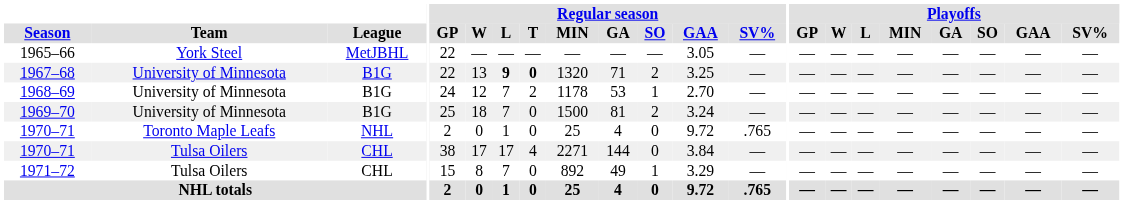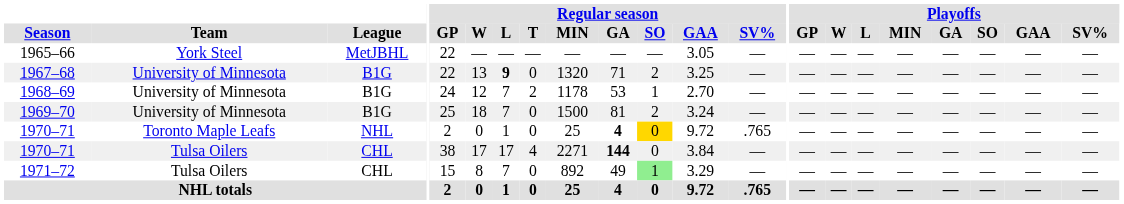1967–68 | Regular season / T: bold -> normal
1970–71 / Toronto Maple Leafs | Regular season / GA: normal -> bold
1970–71 / Toronto Maple Leafs | Regular season / SO: no background -> gold background
1970–71 / Tulsa Oilers | Regular season / GA: normal -> bold
1971–72 | Regular season / SO: no background -> lightgreen background
